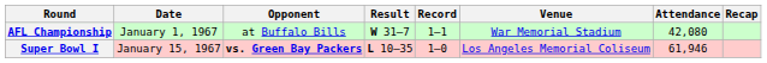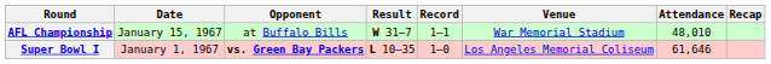AFL Championship | Date: January 1, 1967 -> January 15, 1967
AFL Championship | Attendance: 42,080 -> 48,010
Super Bowl I | Date: January 15, 1967 -> January 1, 1967
Super Bowl I | Attendance: 61,946 -> 61,646
